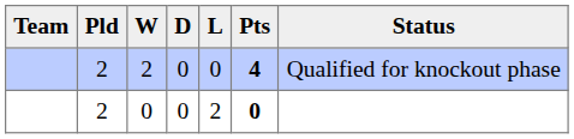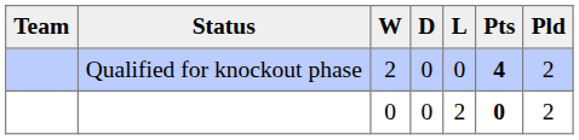columns swapped: Pld <-> Status
